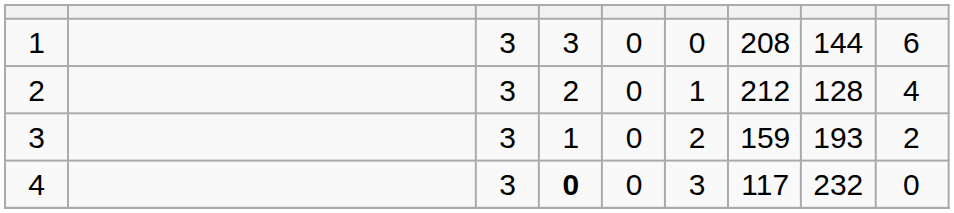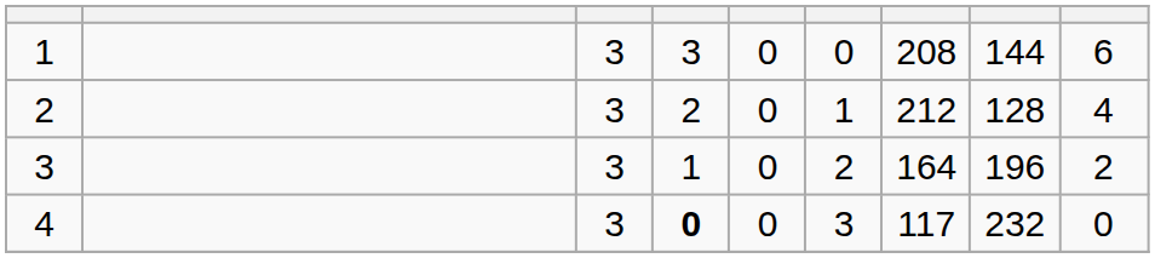row 4 | column 7: 159 -> 164
row 4 | column 8: 193 -> 196
